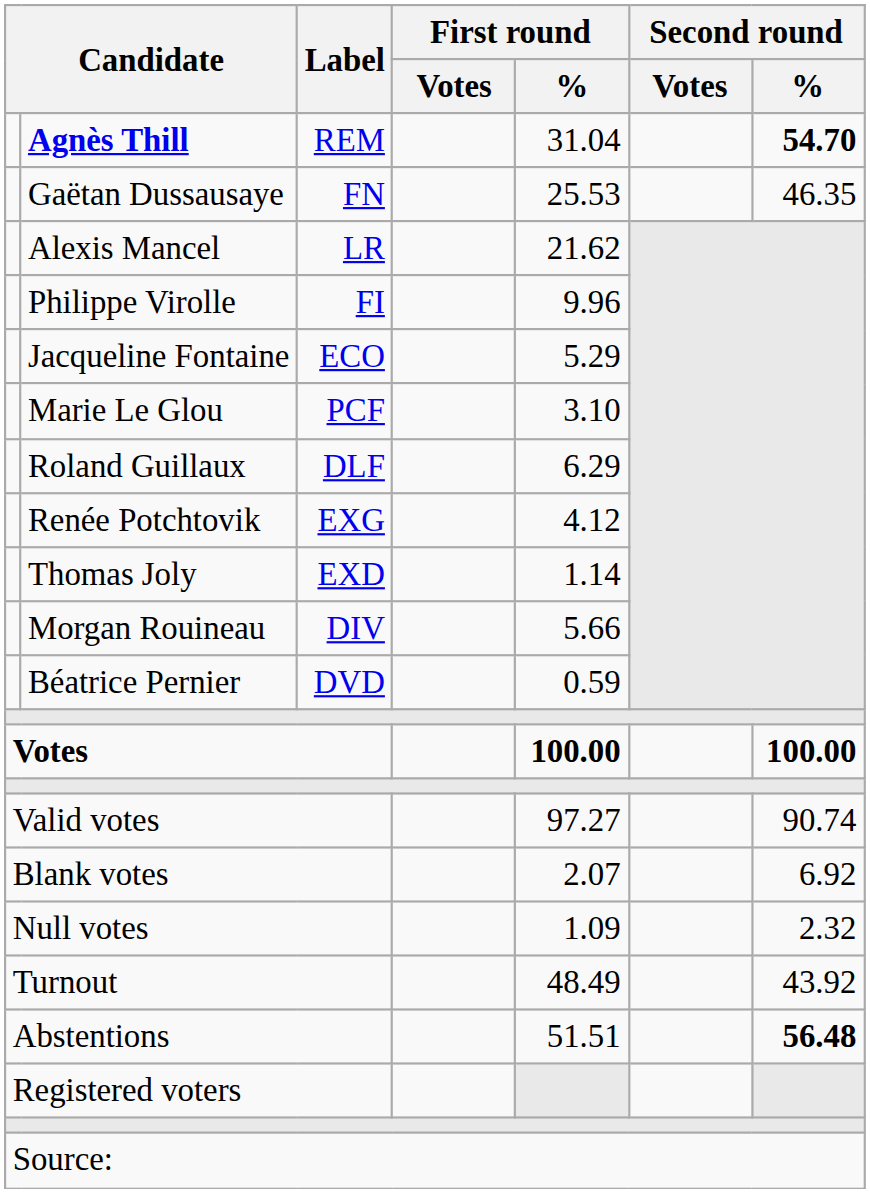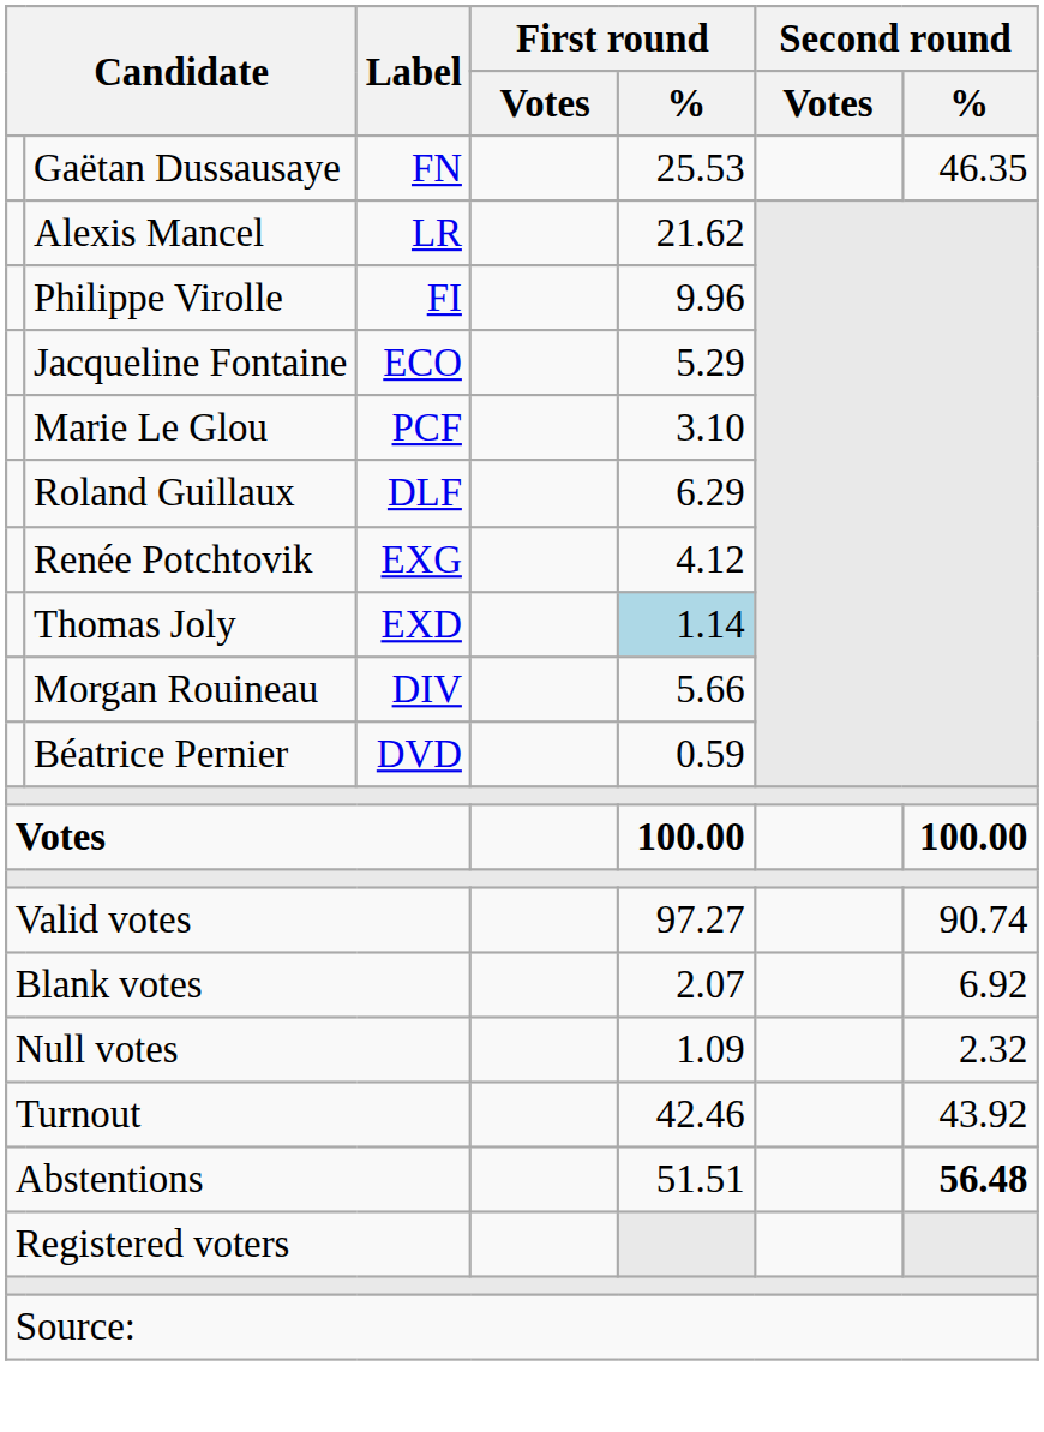- row: Agnès Thill | REM | 31.04 | 54.70
Thomas Joly | First round / %: no background -> lightblue background
Turnout | First round / %: 48.49 -> 42.46
